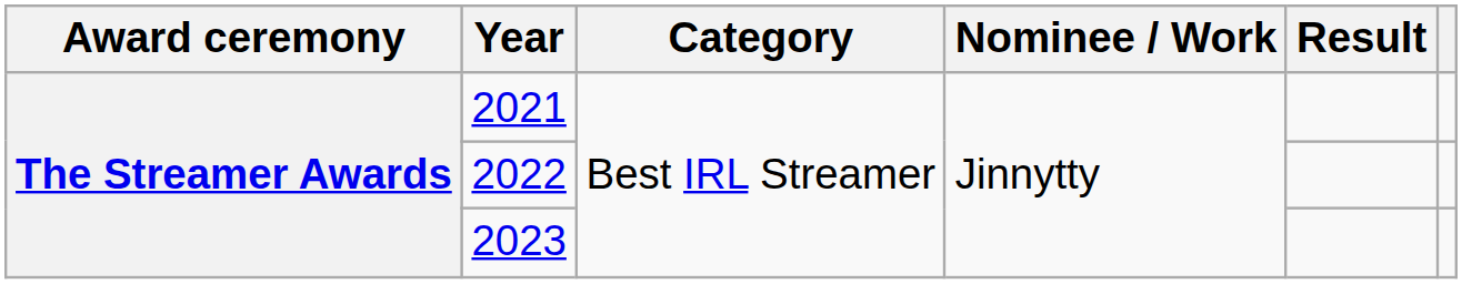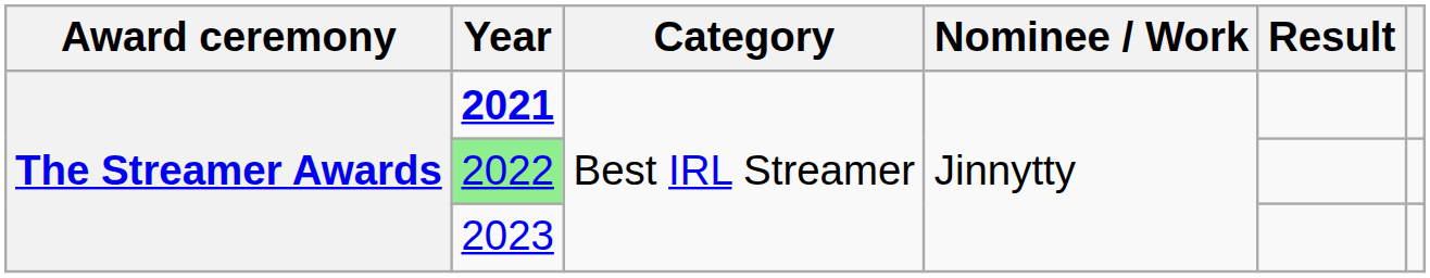2021 | Year: normal -> bold
2022 | Year: no background -> lightgreen background
